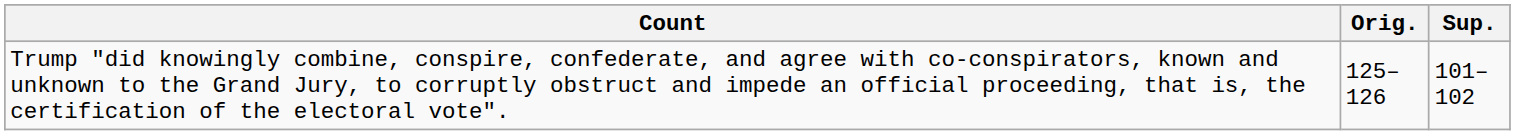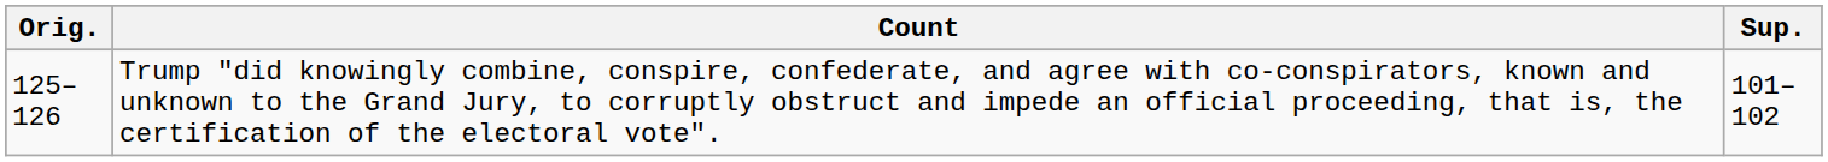columns swapped: Count <-> Orig.
